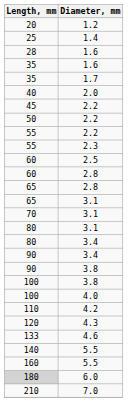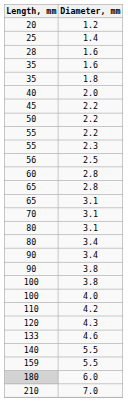row 6 | Diameter, mm: 1.7 -> 1.8
row 12 | Length, mm: 60 -> 56
row 27 | Length, mm: 160 -> 159
